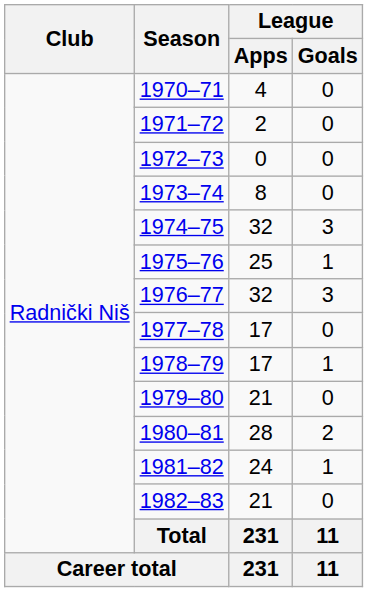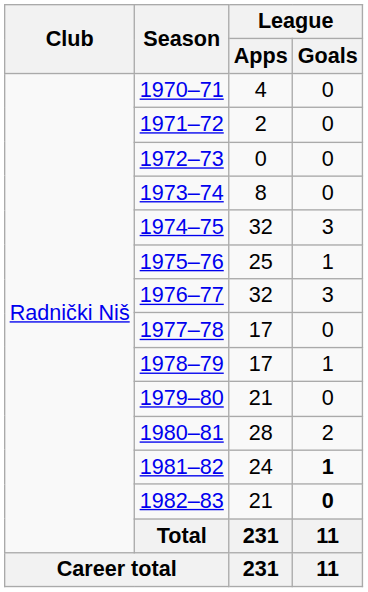1981–82 | League / Goals: normal -> bold
1982–83 | League / Goals: normal -> bold
